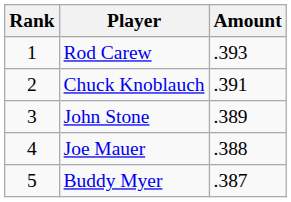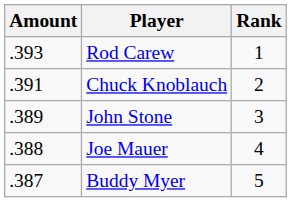columns swapped: Rank <-> Amount
